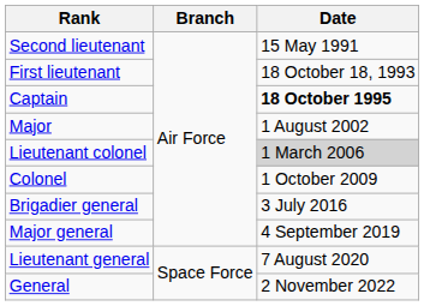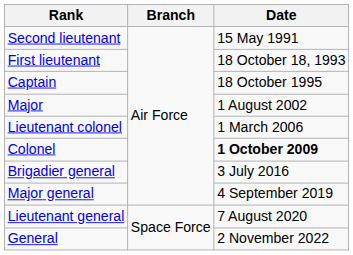Captain | Date: bold -> normal
Lieutenant colonel | Date: lightgrey background -> no background
Colonel | Date: normal -> bold
